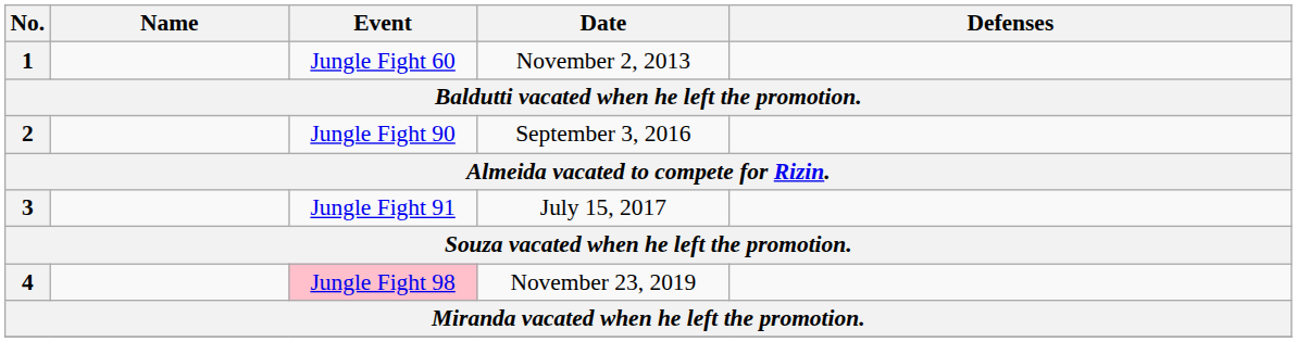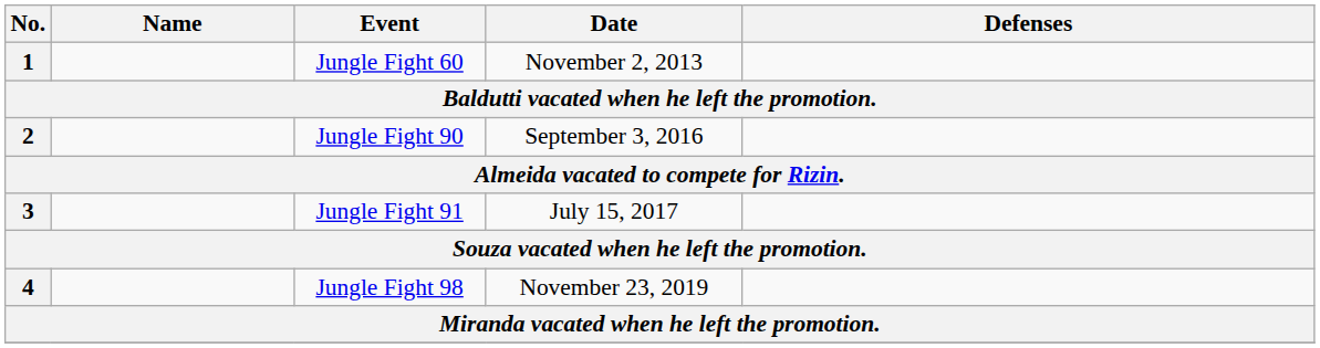4 | Event: pink background -> no background
